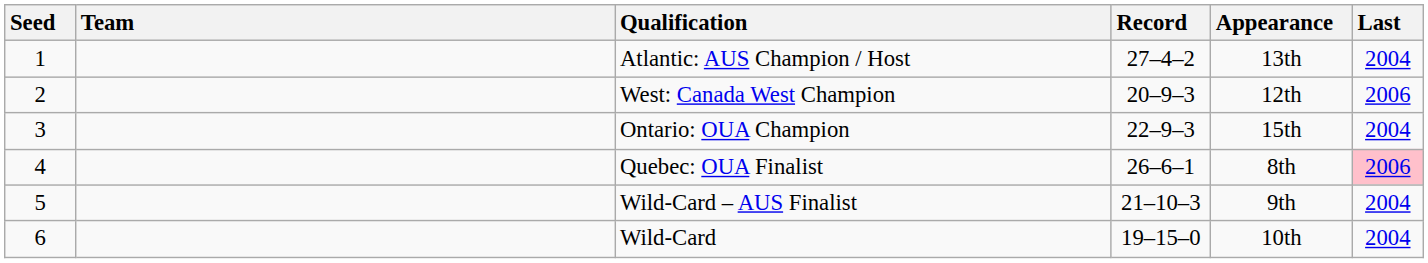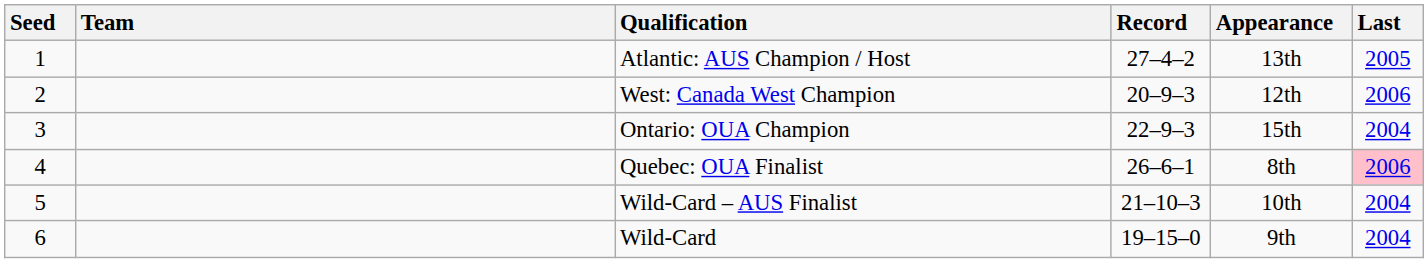Atlantic: AUS Champion / Host | Last: 2004 -> 2005
Wild-Card – AUS Finalist | Appearance: 9th -> 10th
Wild-Card | Appearance: 10th -> 9th
